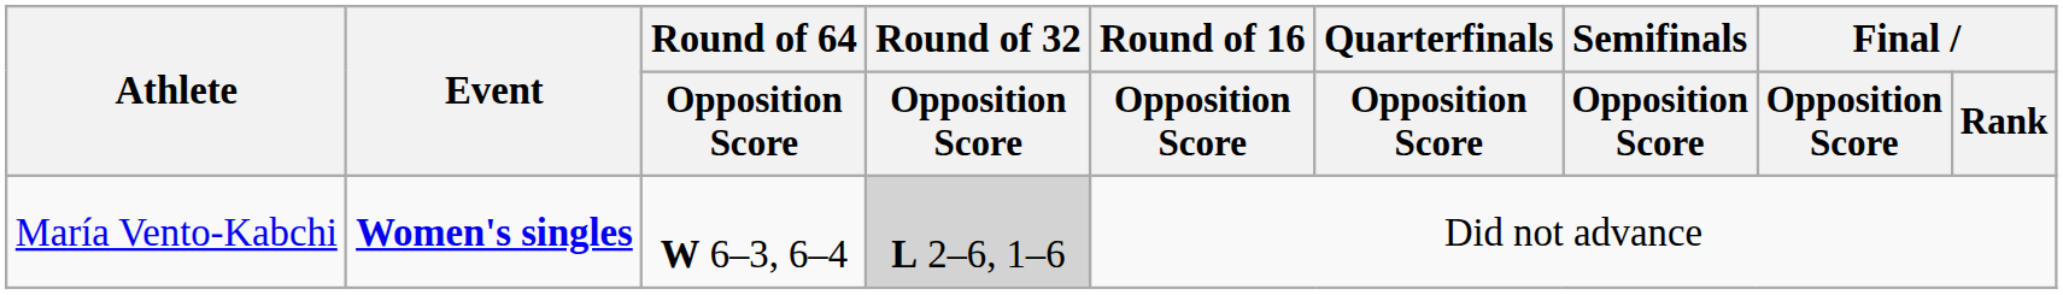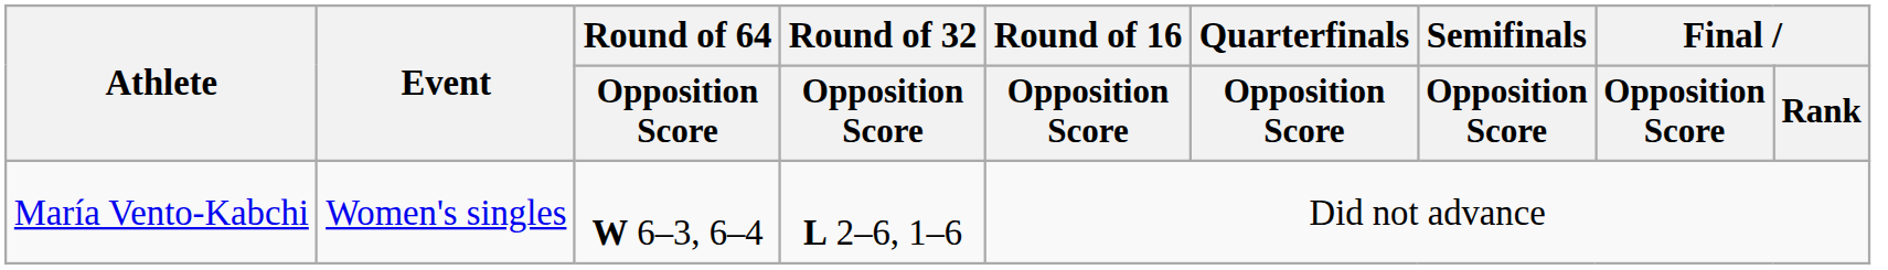María Vento-Kabchi | Event: bold -> normal
María Vento-Kabchi | Round of 32 / Opposition Score: lightgrey background -> no background
